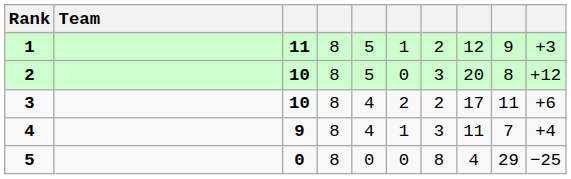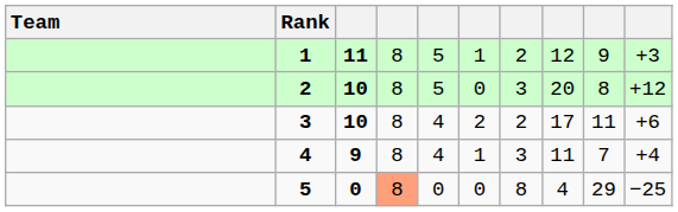columns swapped: Rank <-> Team
row 6 | column 4: no background -> lightsalmon background
